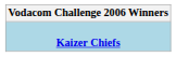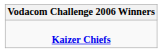row 2 | column 1: lightblue background -> no background
